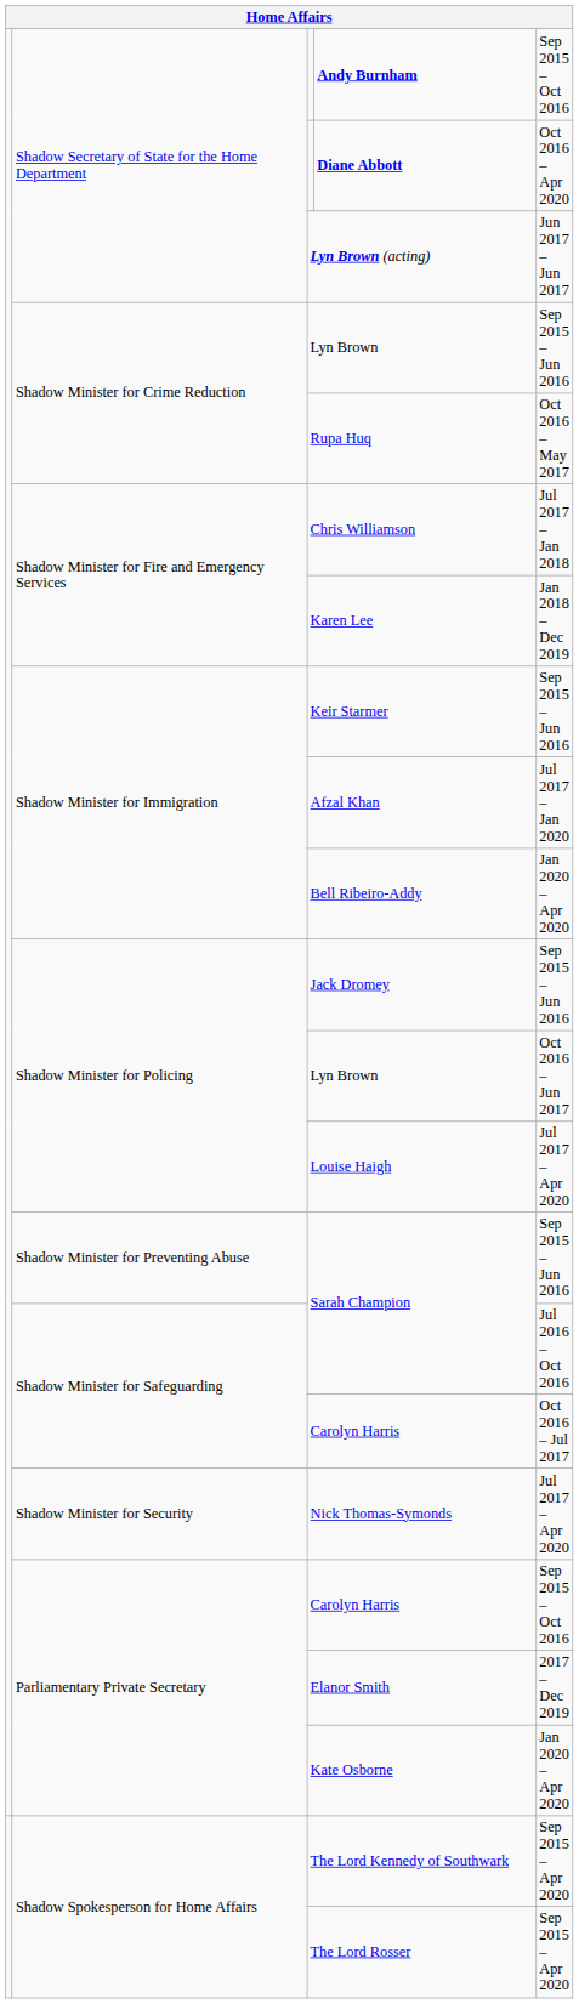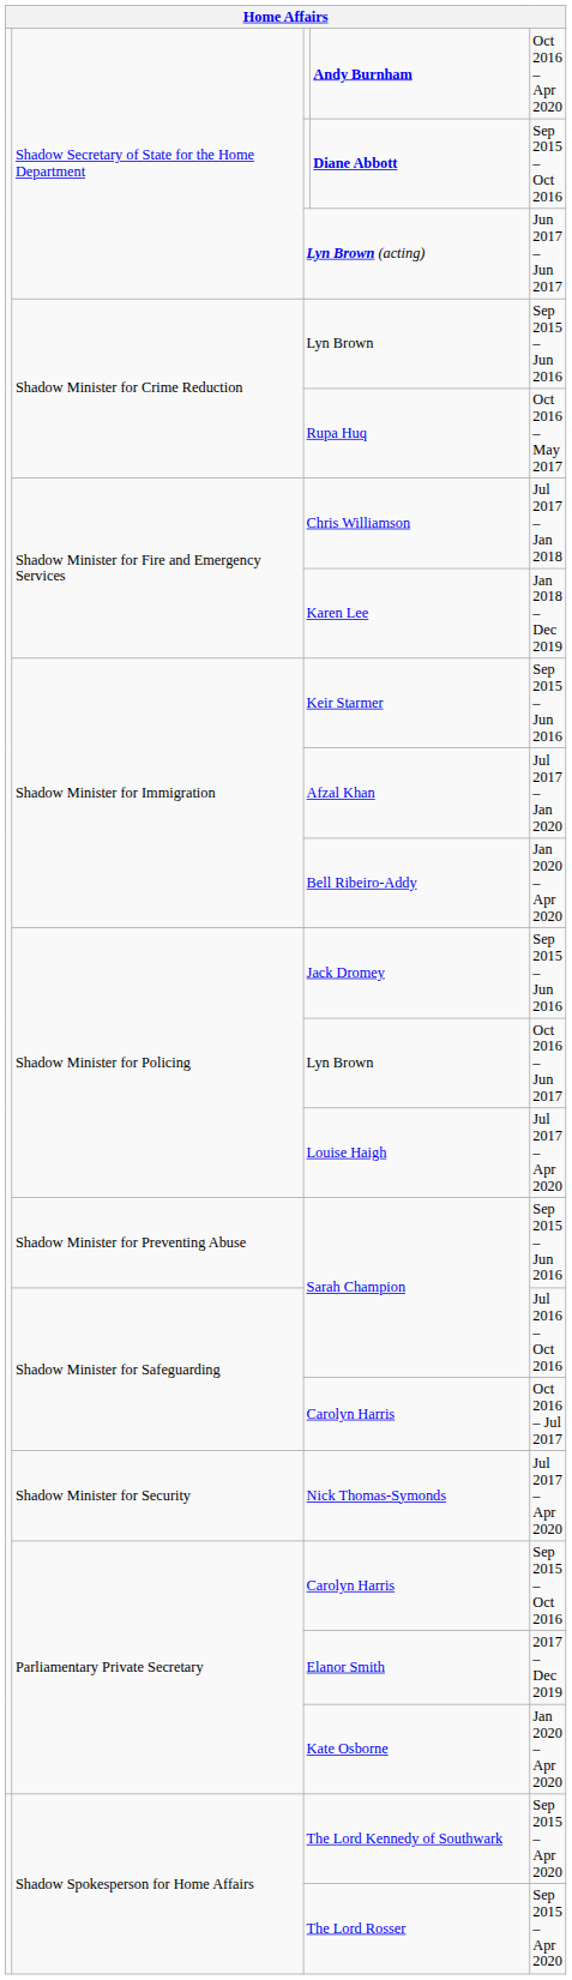Andy Burnham | column 5: Sep 2015 – Oct 2016 -> Oct 2016 – Apr 2020
Diane Abbott | column 5: Oct 2016 – Apr 2020 -> Sep 2015 – Oct 2016
